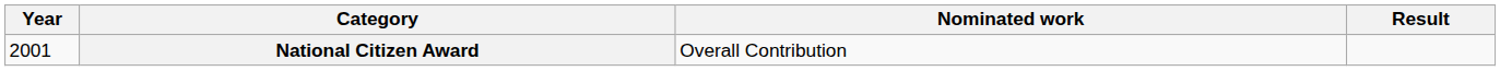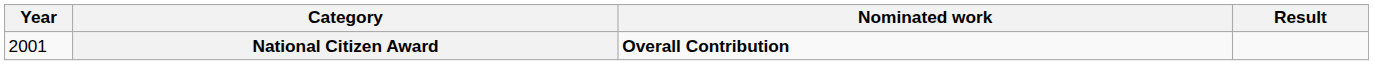row 2 | Nominated work: normal -> bold
